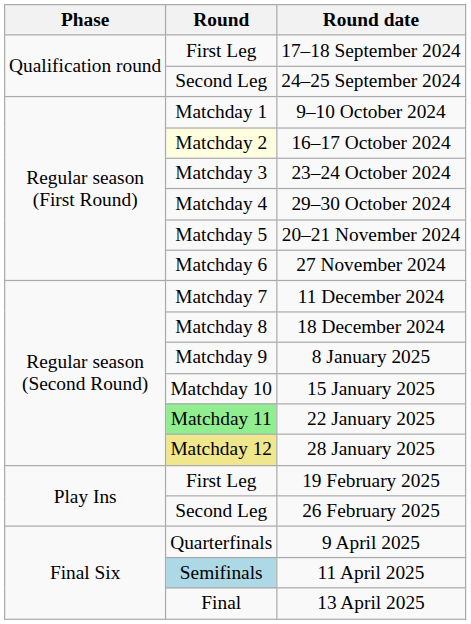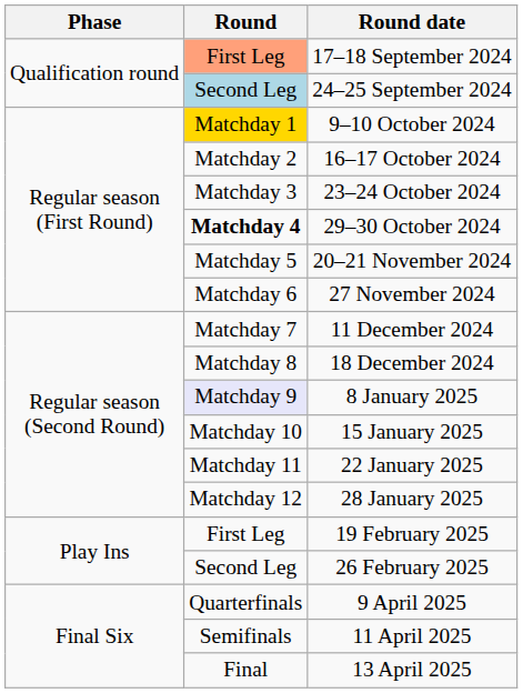17–18 September 2024 | Round: no background -> lightsalmon background
24–25 September 2024 | Round: no background -> lightblue background
9–10 October 2024 | Round: no background -> gold background
16–17 October 2024 | Round: lightyellow background -> no background
29–30 October 2024 | Round: normal -> bold
8 January 2025 | Round: no background -> lavender background
22 January 2025 | Round: lightgreen background -> no background
28 January 2025 | Round: khaki background -> no background
11 April 2025 | Round: lightblue background -> no background
